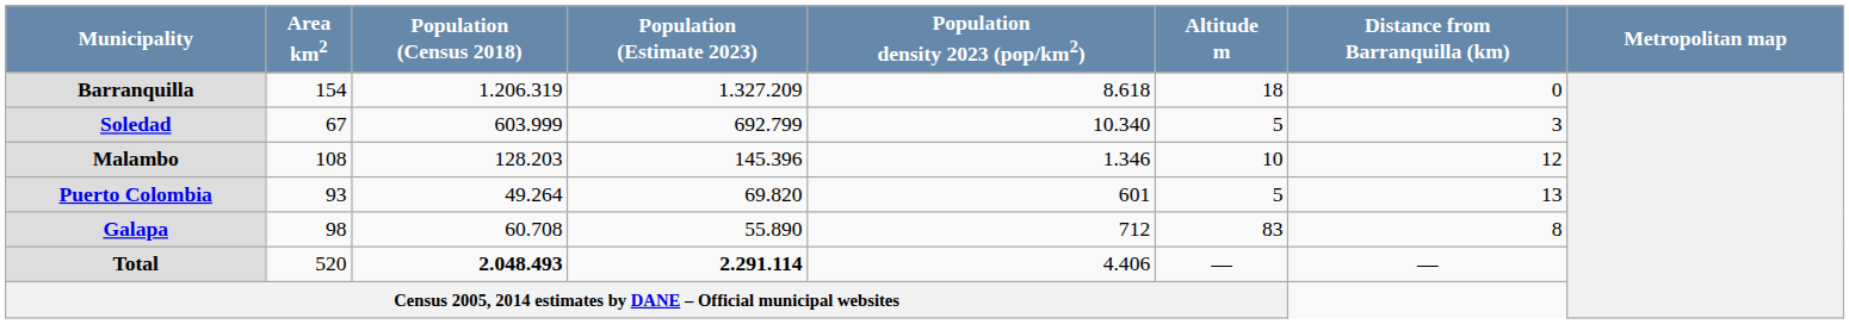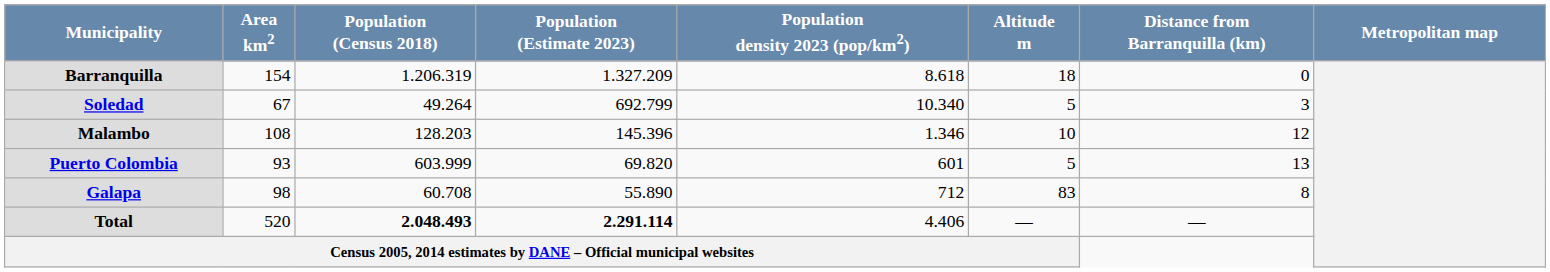Soledad | Population (Census 2018): 603.999 -> 49.264
Puerto Colombia | Population (Census 2018): 49.264 -> 603.999
